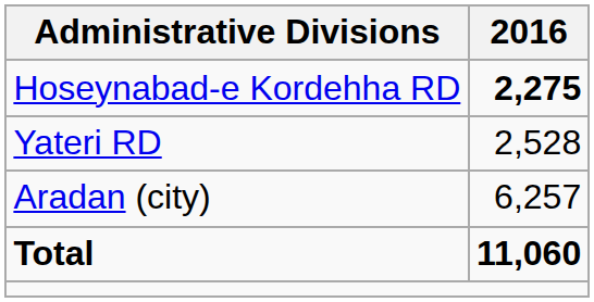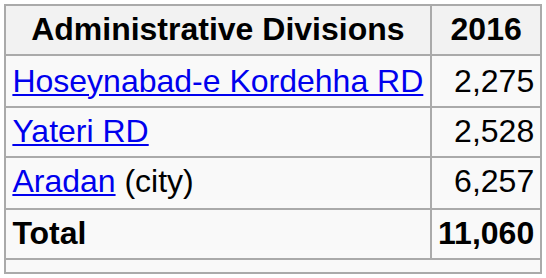Hoseynabad-e Kordehha RD | 2016: bold -> normal
